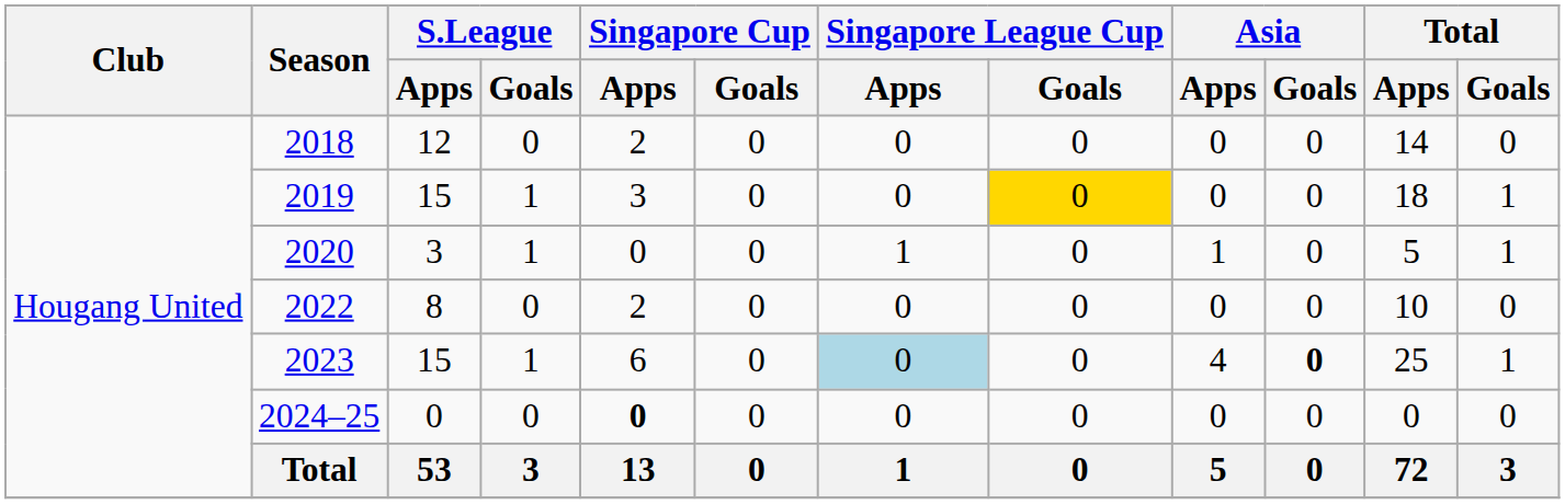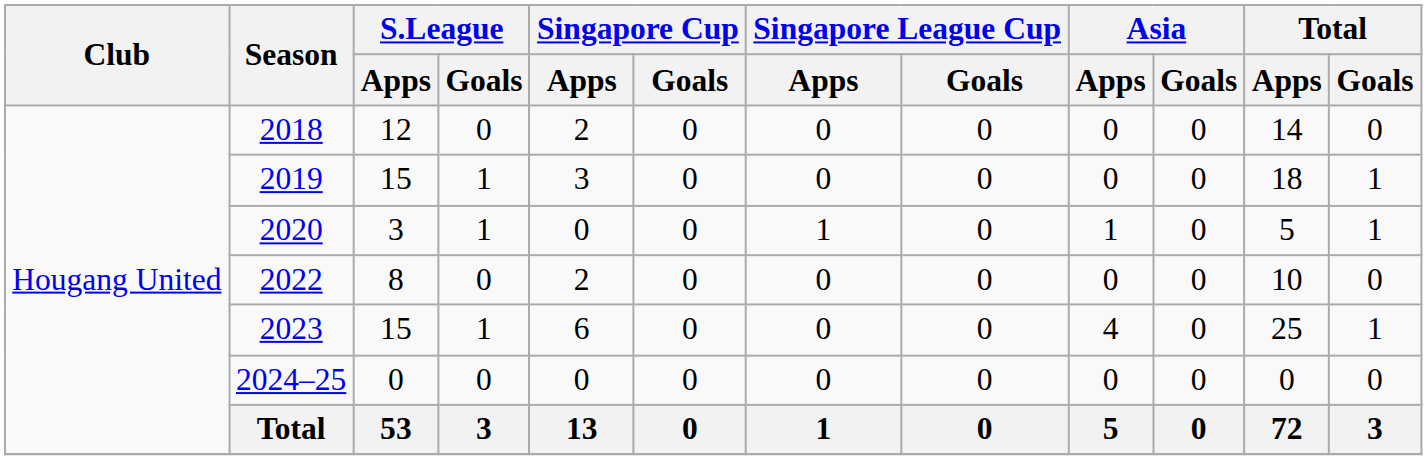2019 | Singapore League Cup / Goals: gold background -> no background
2023 | Singapore League Cup / Apps: lightblue background -> no background
2023 | Asia / Goals: bold -> normal
2024–25 | Singapore Cup / Apps: bold -> normal
